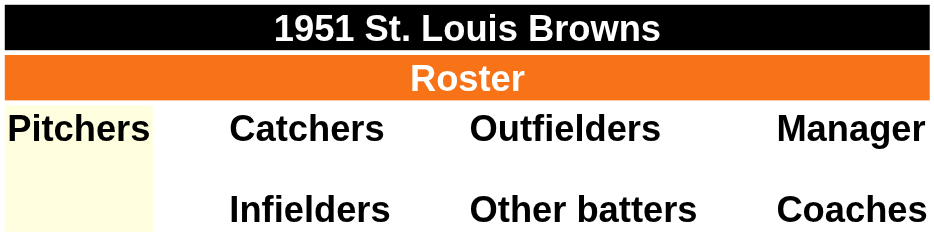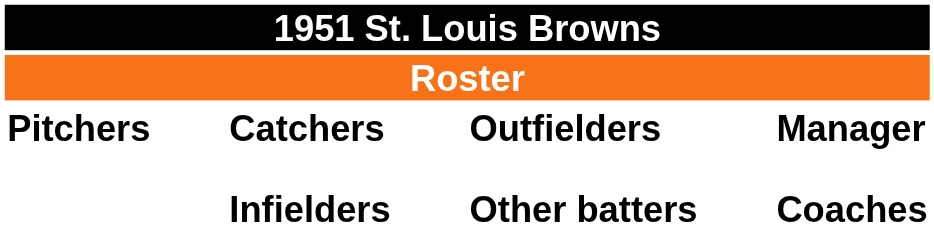Pitchers | column 1: lightyellow background -> no background
